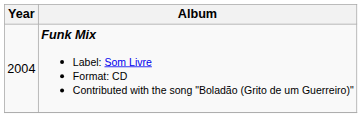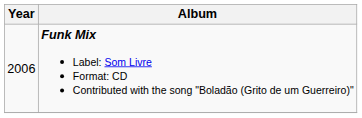row 2 | Year: 2004 -> 2006
